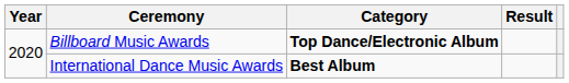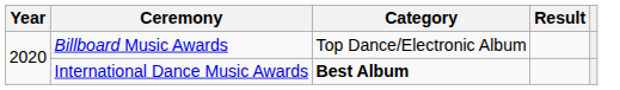Billboard Music Awards | Category: bold -> normal
